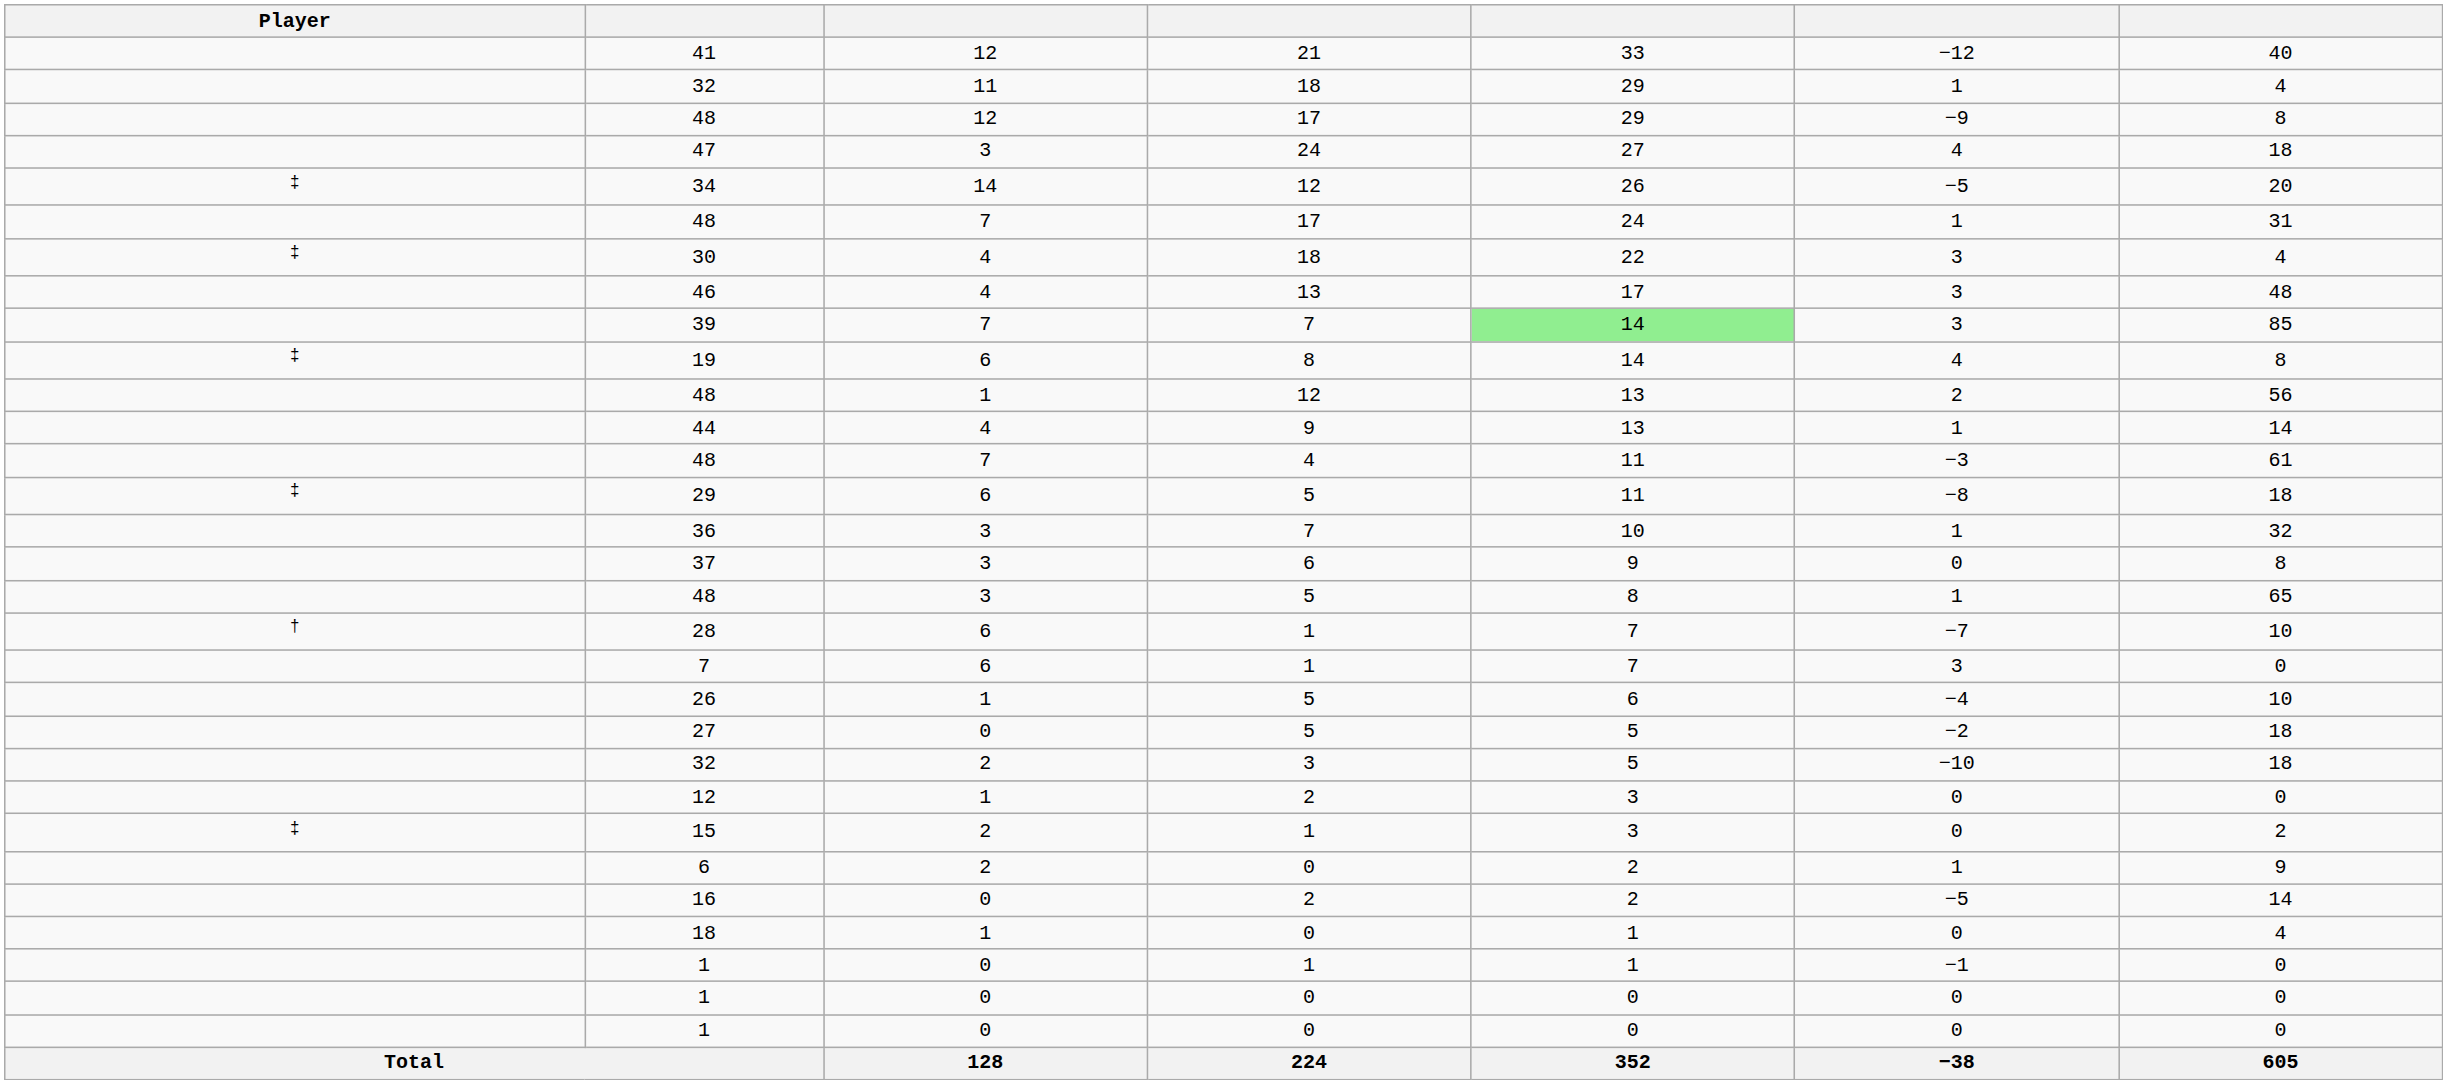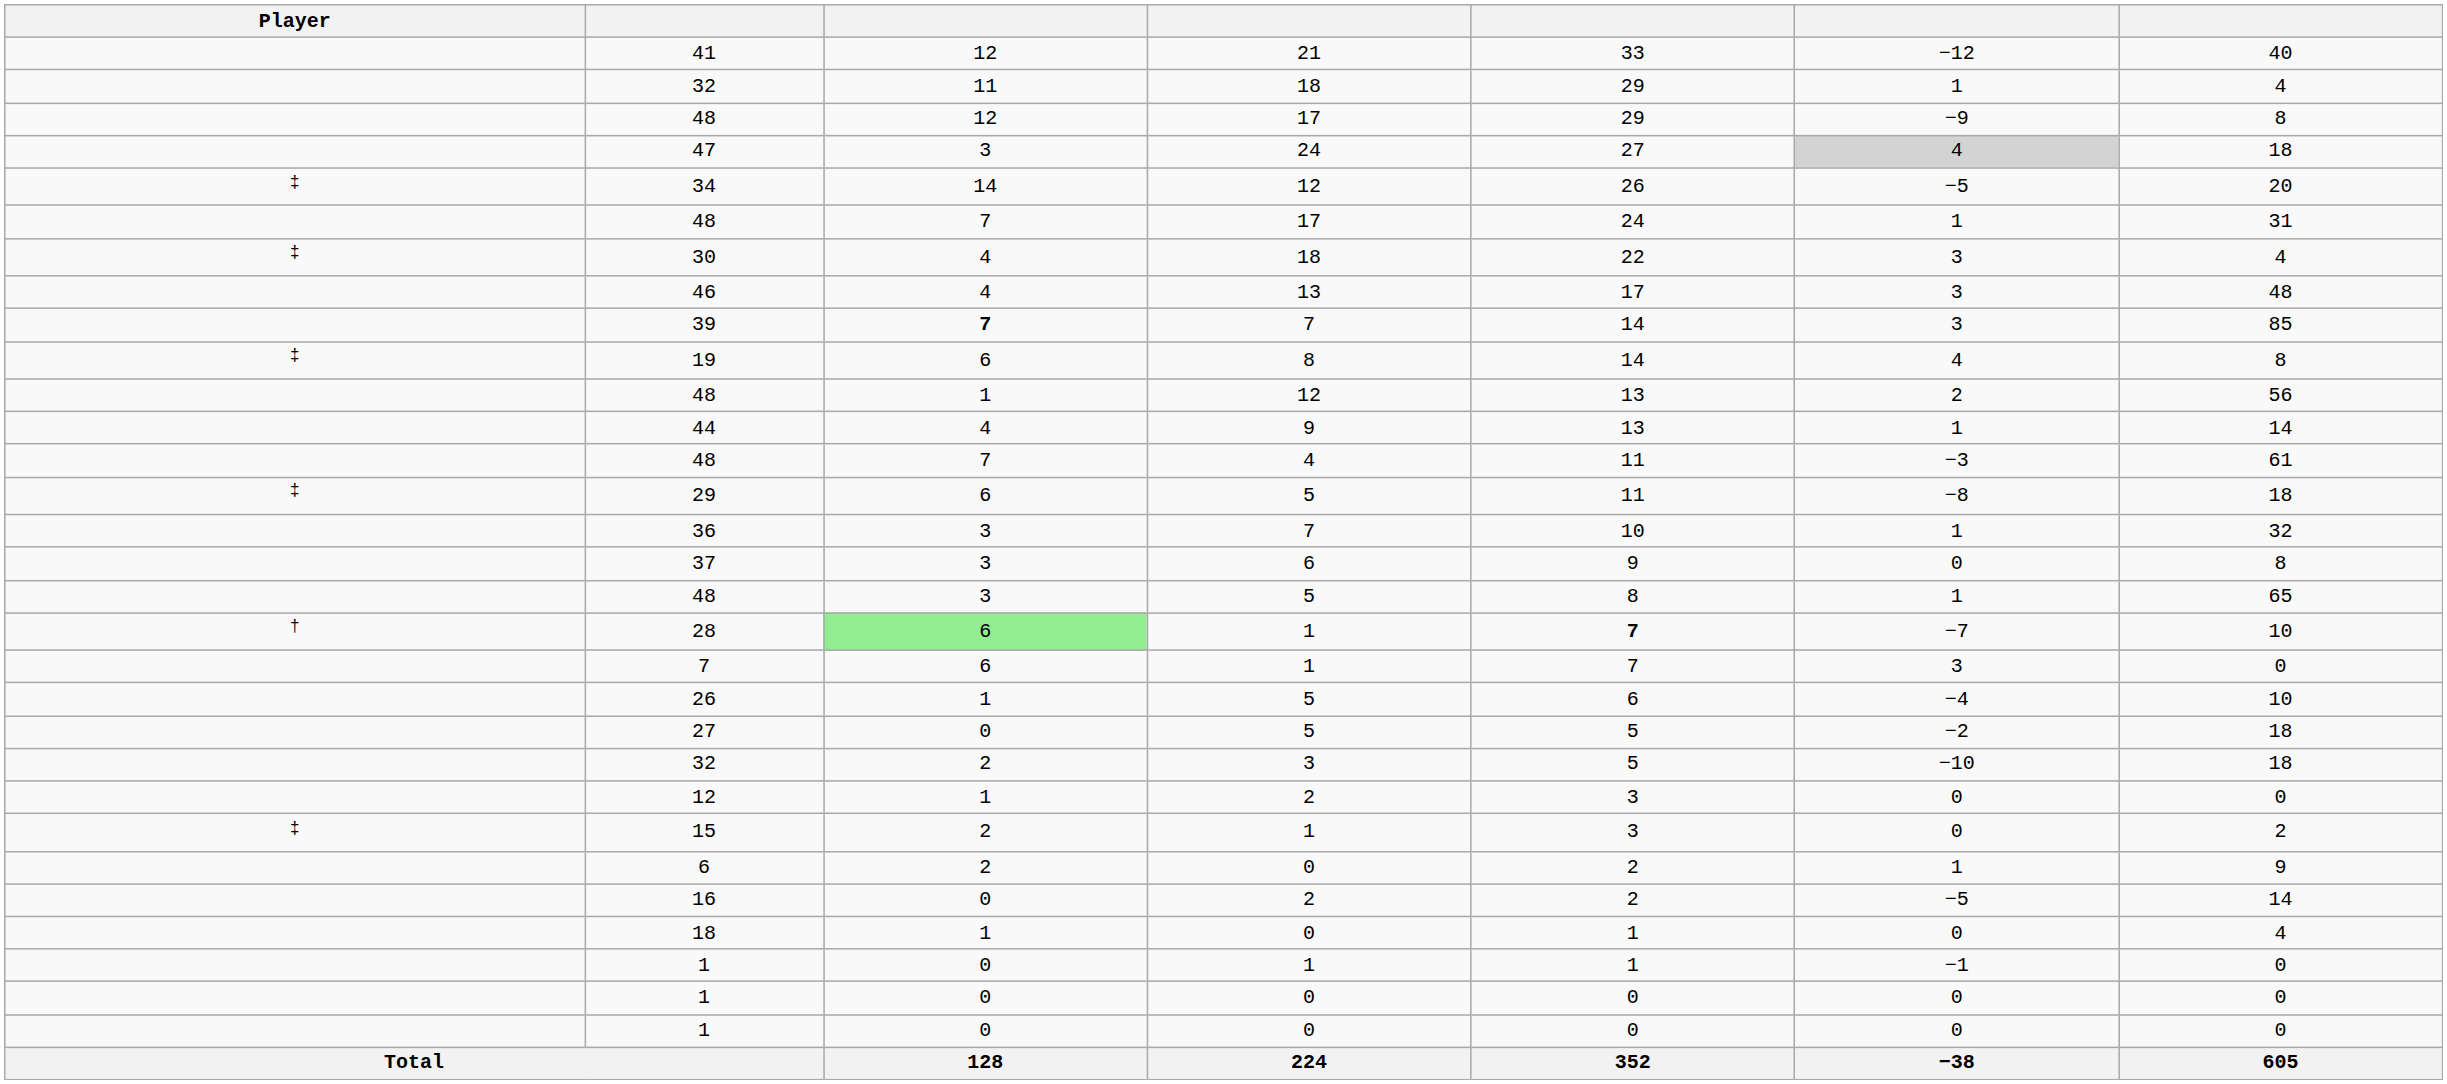47 | column 6: no background -> lightgrey background
39 | column 3: normal -> bold
39 | column 5: lightgreen background -> no background
28 | column 3: no background -> lightgreen background
28 | column 5: normal -> bold
